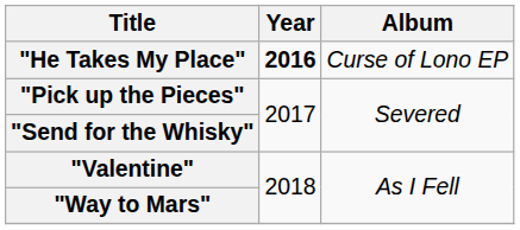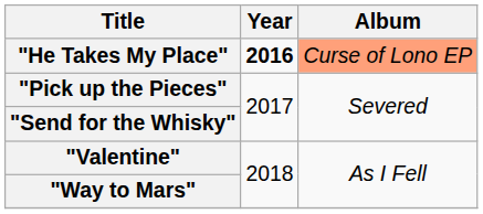"He Takes My Place" | Album: no background -> lightsalmon background
